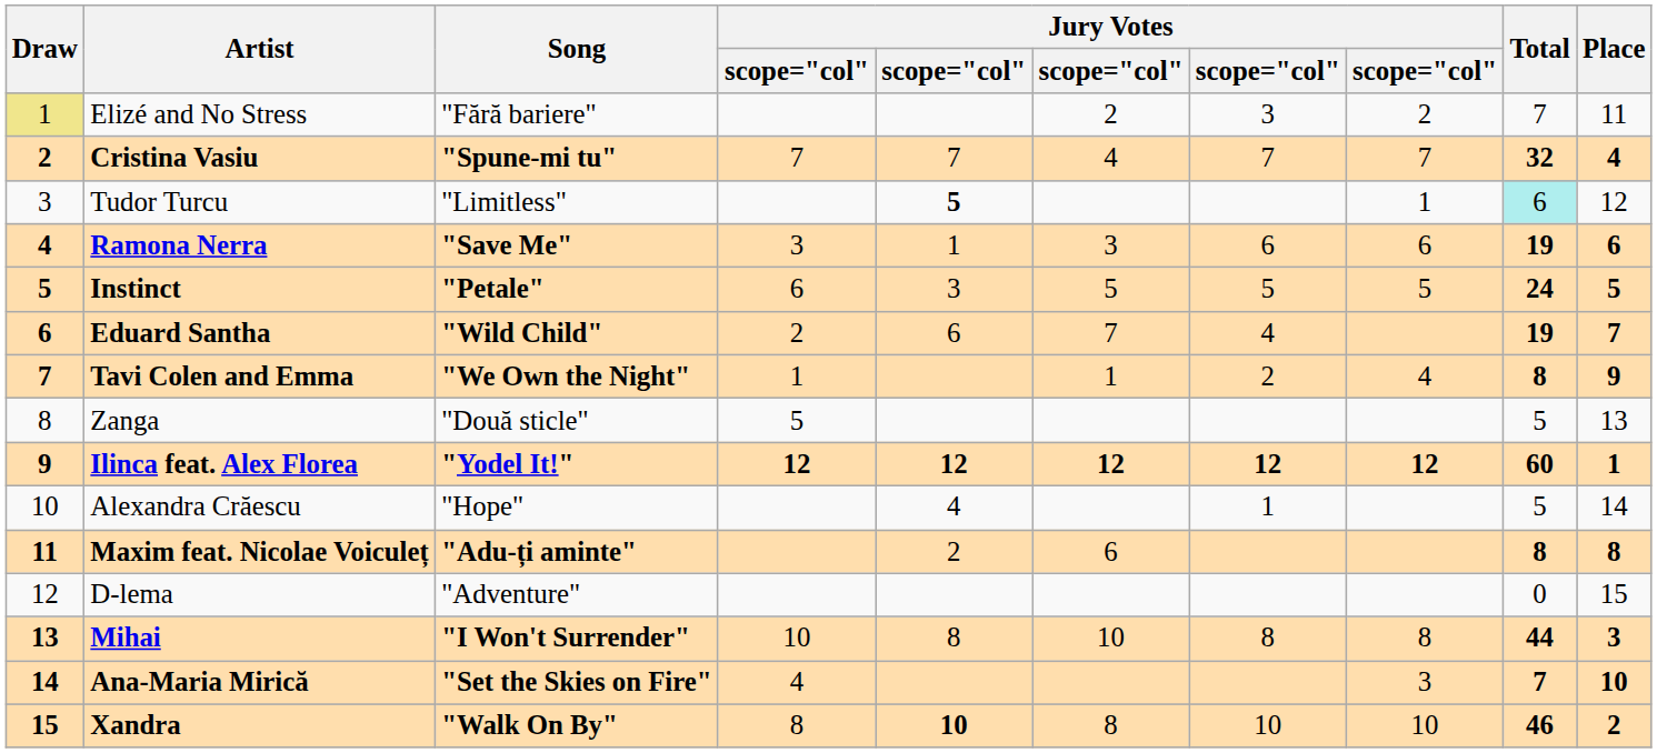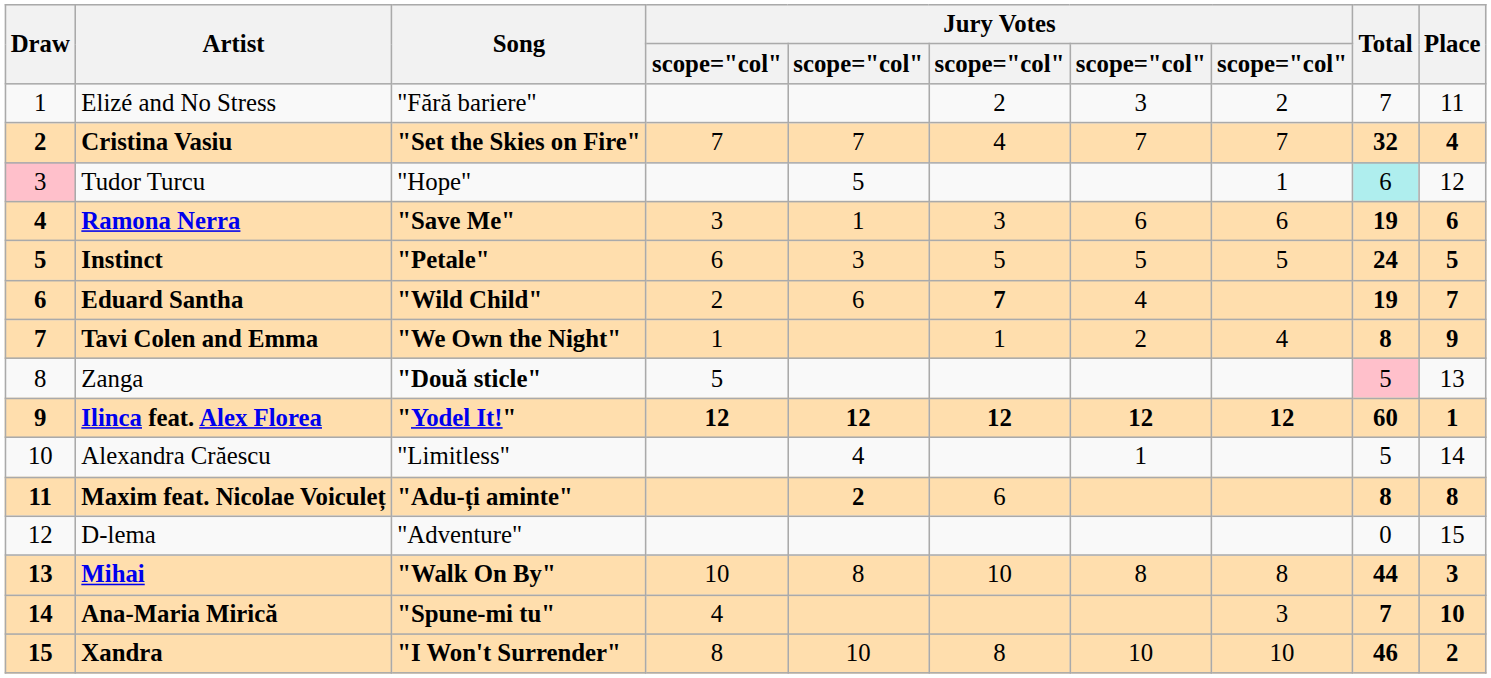Elizé and No Stress | Draw: khaki background -> no background
Cristina Vasiu | Song: "Spune-mi tu" -> "Set the Skies on Fire"
Tudor Turcu | Draw: no background -> pink background
Tudor Turcu | Song: "Limitless" -> "Hope"
Tudor Turcu | column 5: bold -> normal
Eduard Santha | column 6: normal -> bold
Zanga | Song: normal -> bold
Zanga | Total: no background -> pink background
Alexandra Crăescu | Song: "Hope" -> "Limitless"
Maxim feat. Nicolae Voiculeț | column 5: normal -> bold
Mihai | Song: "I Won't Surrender" -> "Walk On By"
Ana-Maria Mirică | Song: "Set the Skies on Fire" -> "Spune-mi tu"
Xandra | Song: "Walk On By" -> "I Won't Surrender"
Xandra | column 5: bold -> normal
